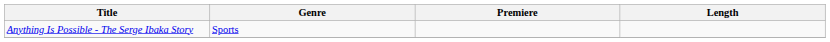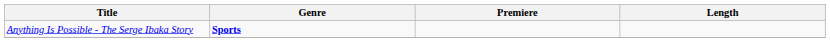Anything Is Possible - The Serge Ibaka Story | Genre: normal -> bold
